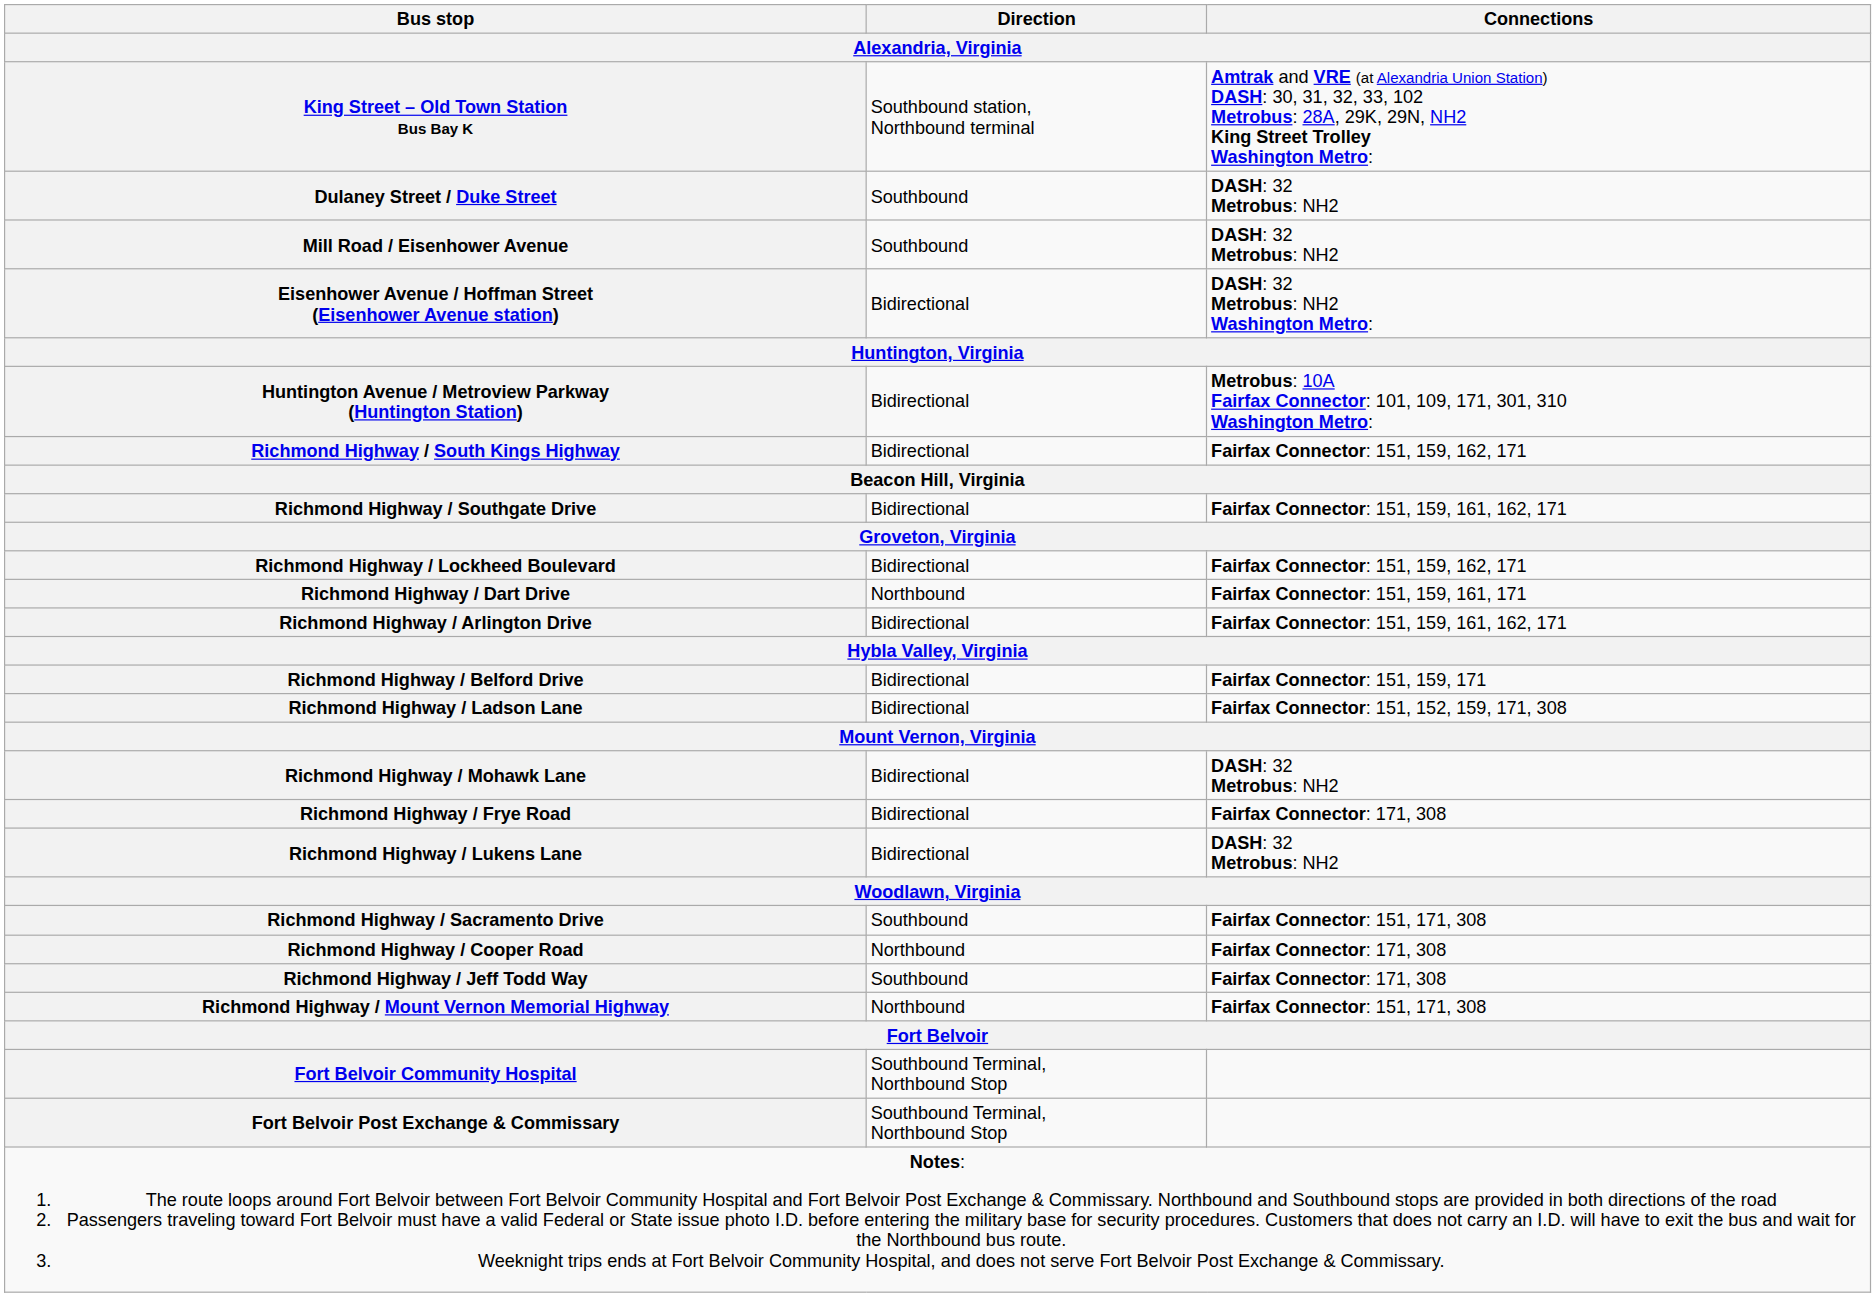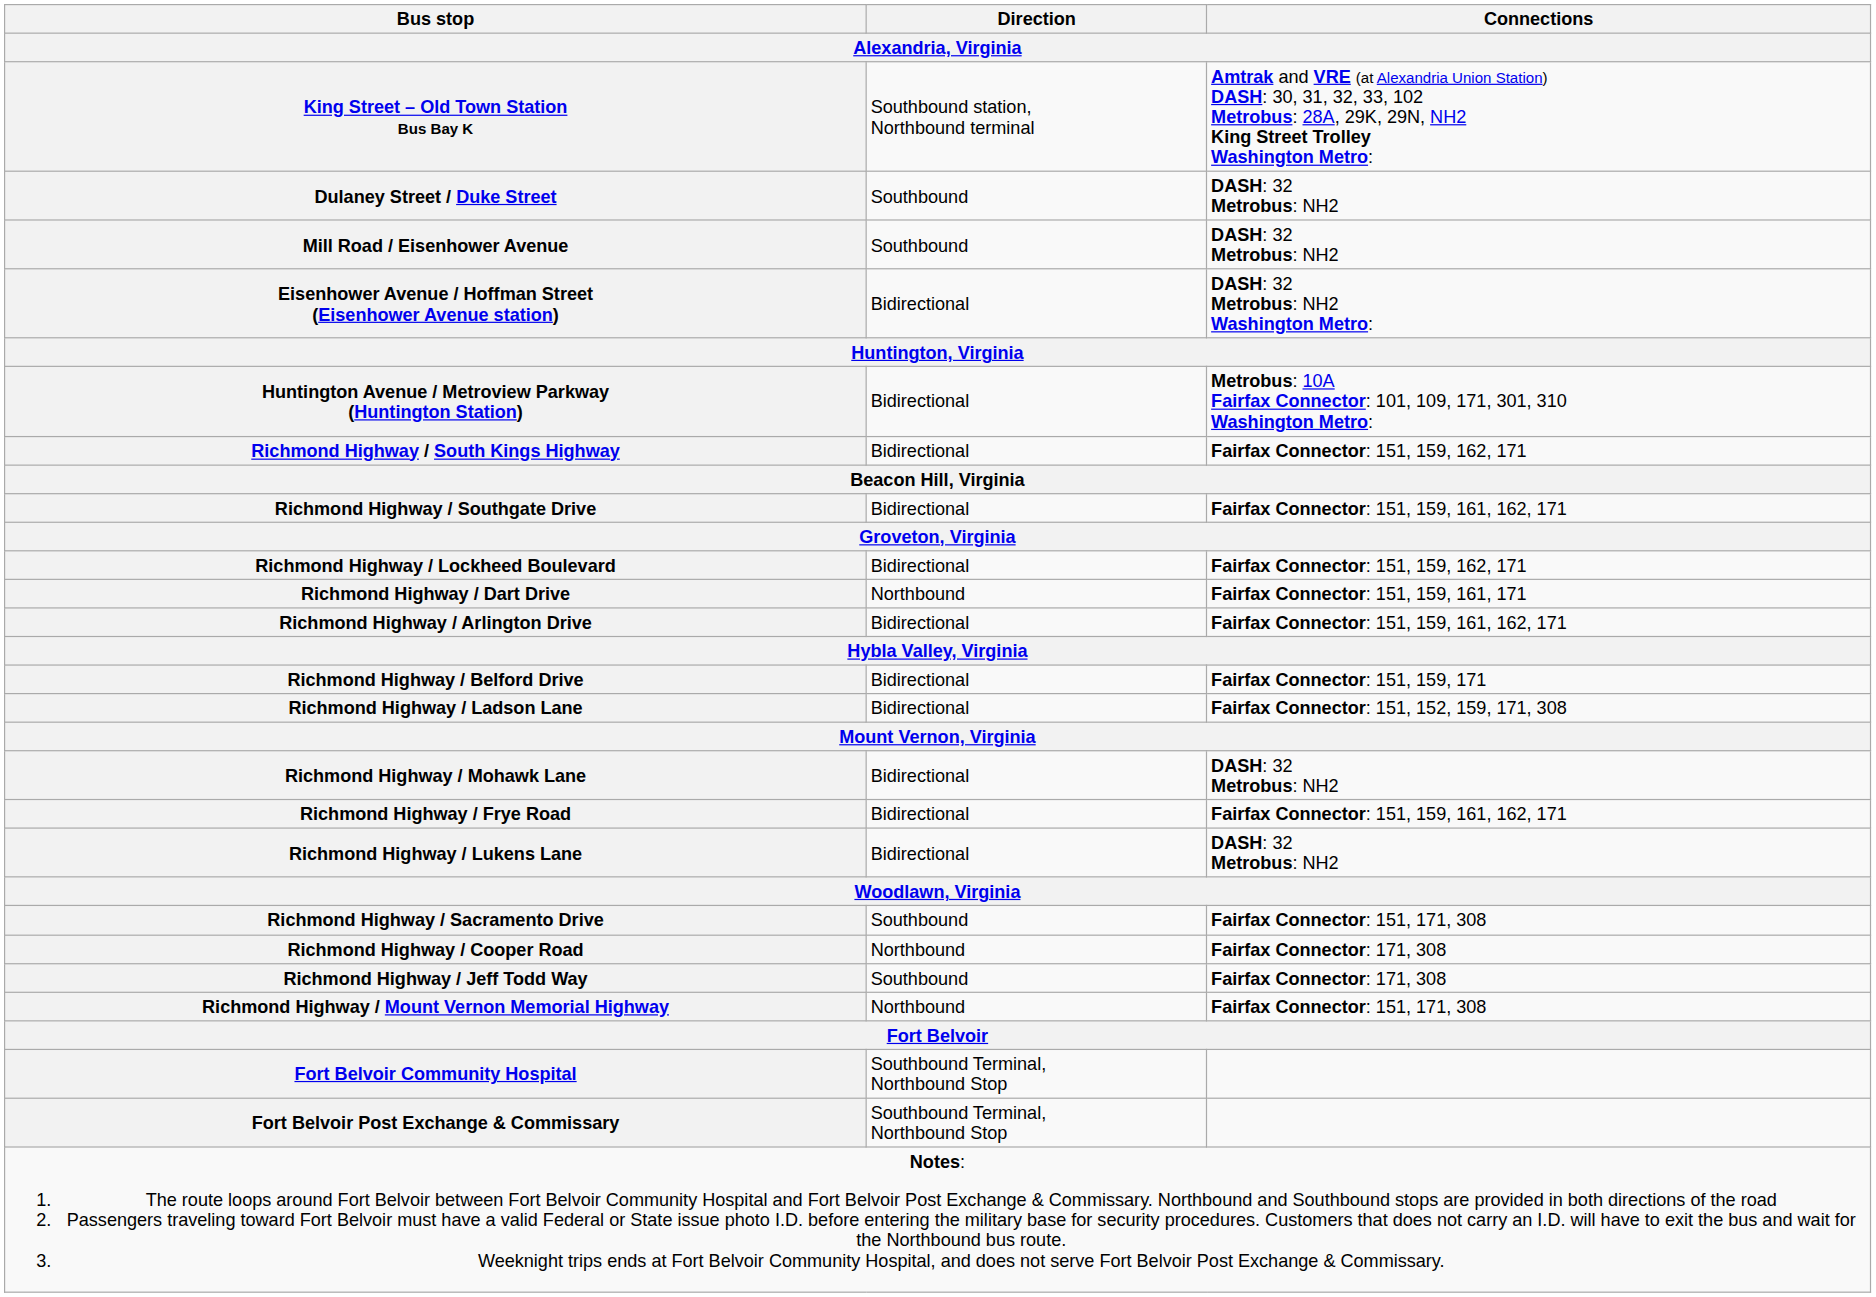Richmond Highway / Frye Road | Connections: Fairfax Connector: 171, 308 -> Fairfax Connector: 151, 159, 161, 162, 171
